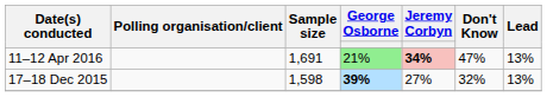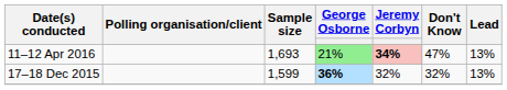11–12 Apr 2016 | Sample size: 1,691 -> 1,693
17–18 Dec 2015 | Sample size: 1,598 -> 1,599
17–18 Dec 2015 | George Osborne: 39% -> 36%
17–18 Dec 2015 | Jeremy Corbyn: 27% -> 32%
